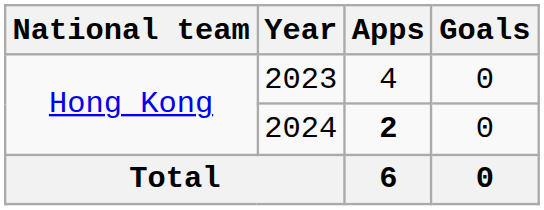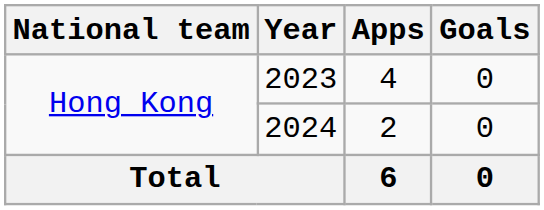2024 | Apps: bold -> normal
